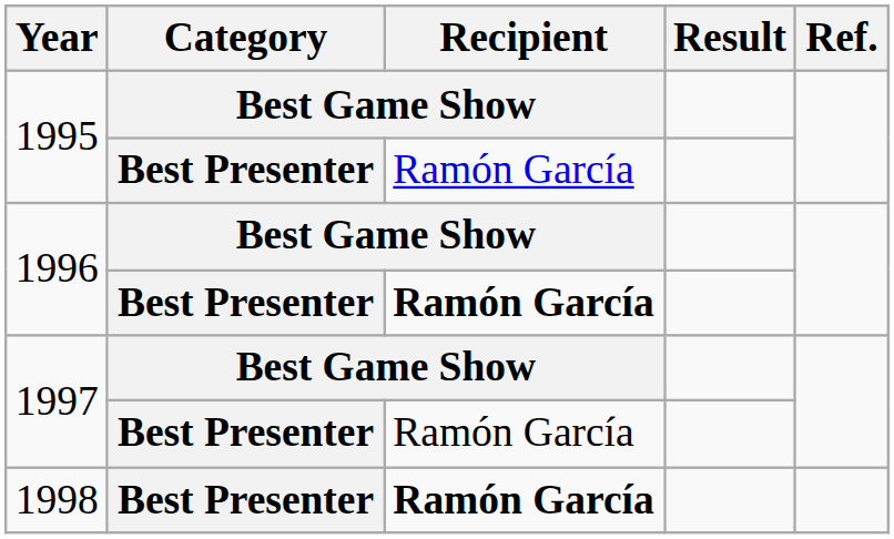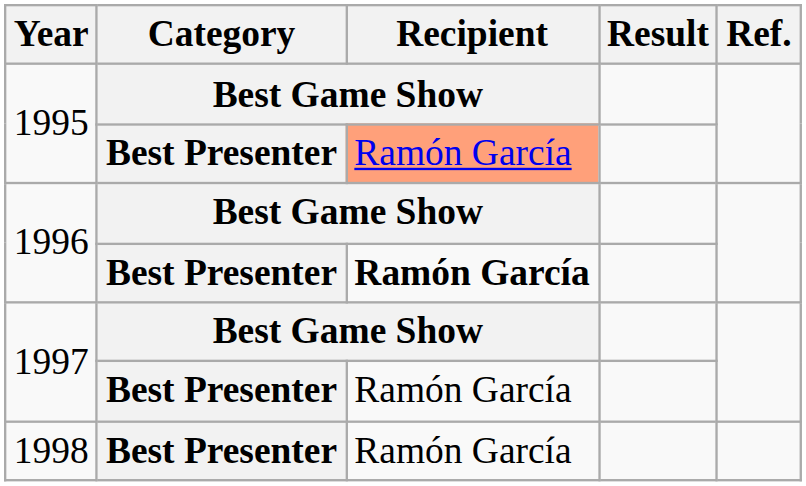1995 / Best Presenter | Recipient: no background -> lightsalmon background
1998 | Recipient: bold -> normal
